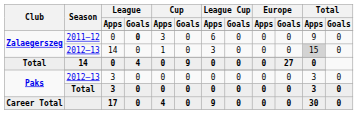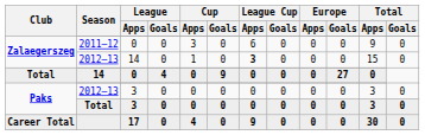2011–12 | League / Goals: bold -> normal
Zalaegerszeg / 2012–13 | League Cup / Apps: normal -> bold
Zalaegerszeg / 2012–13 | Total / Apps: lightgrey background -> no background
